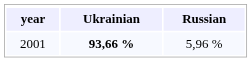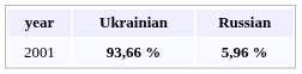2001 | Russian: normal -> bold
